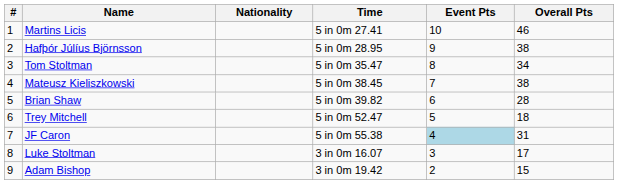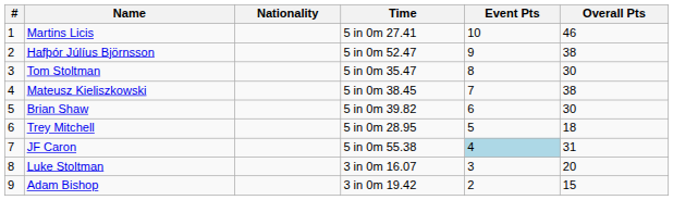Hafþór Júlíus Björnsson | Time: 5 in 0m 28.95 -> 5 in 0m 52.47
Tom Stoltman | Overall Pts: 34 -> 30
Brian Shaw | Overall Pts: 28 -> 30
Trey Mitchell | Time: 5 in 0m 52.47 -> 5 in 0m 28.95
Luke Stoltman | Overall Pts: 17 -> 20
